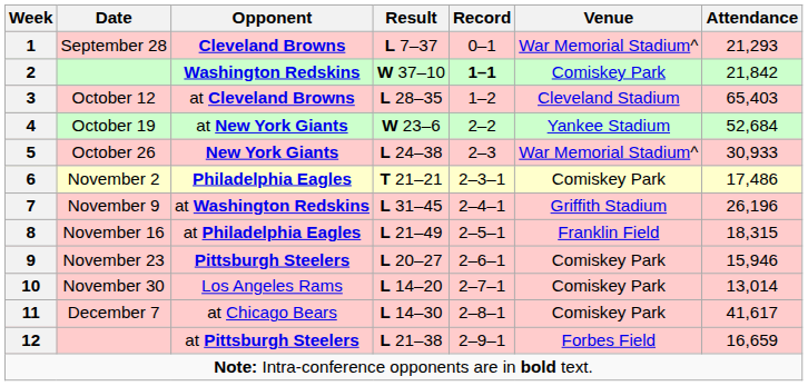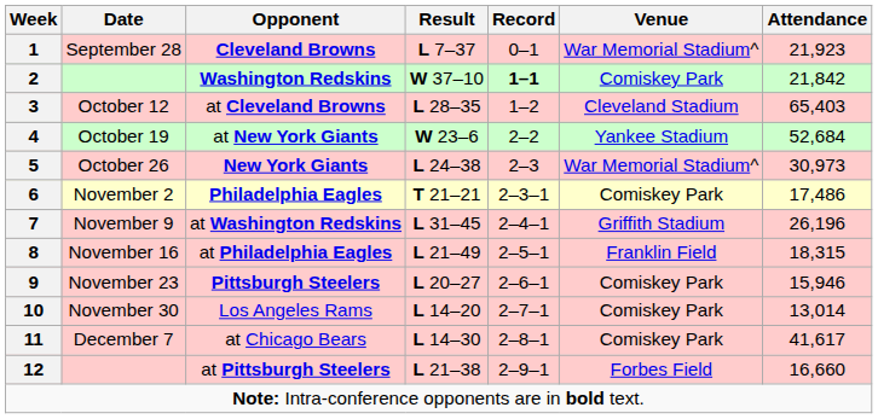1 | Attendance: 21,293 -> 21,923
5 | Attendance: 30,933 -> 30,973
12 | Attendance: 16,659 -> 16,660
